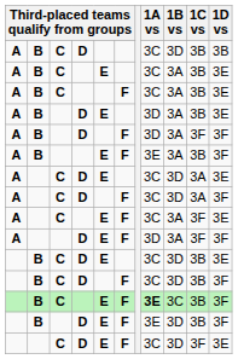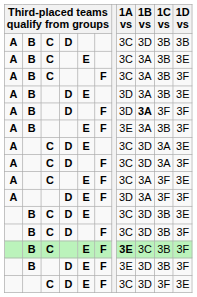row 4 | 1D vs: 3E -> 3F
row 6 | 1B vs: normal -> bold
